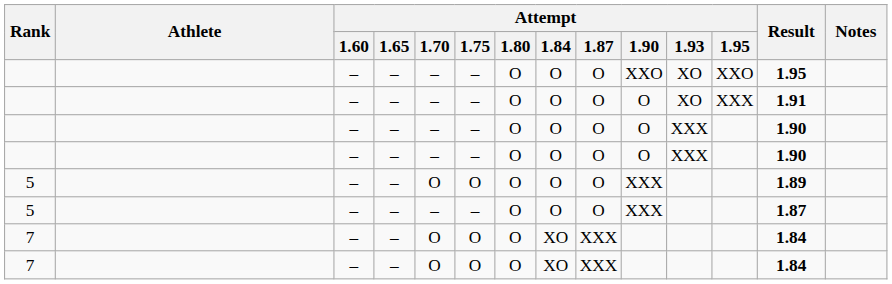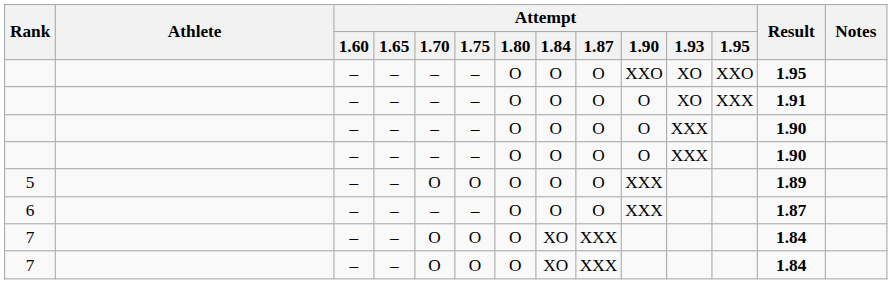row 8 | Rank: 5 -> 6
